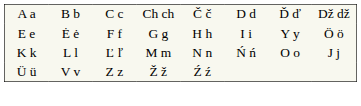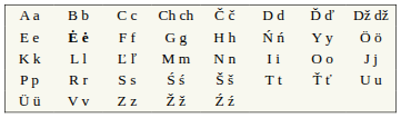E e | column 2: normal -> bold
E e | column 6: I i -> Ń ń
K k | column 6: Ń ń -> I i
+ row: P p | R r | S s | Ś ś | Š š | T t | Ť ť | U u
